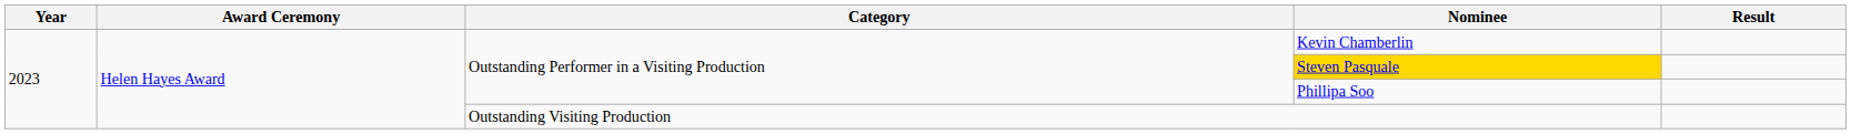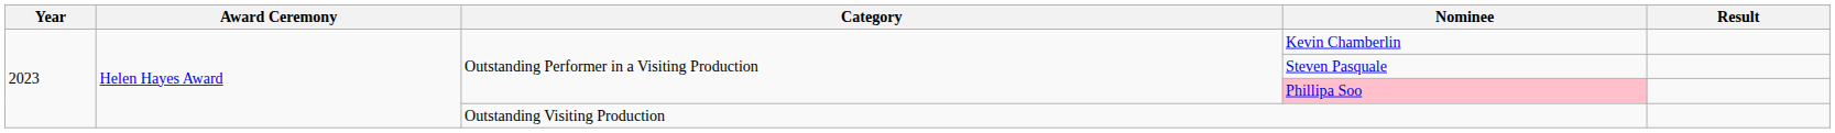Steven Pasquale | Nominee: gold background -> no background
Phillipa Soo | Nominee: no background -> pink background
